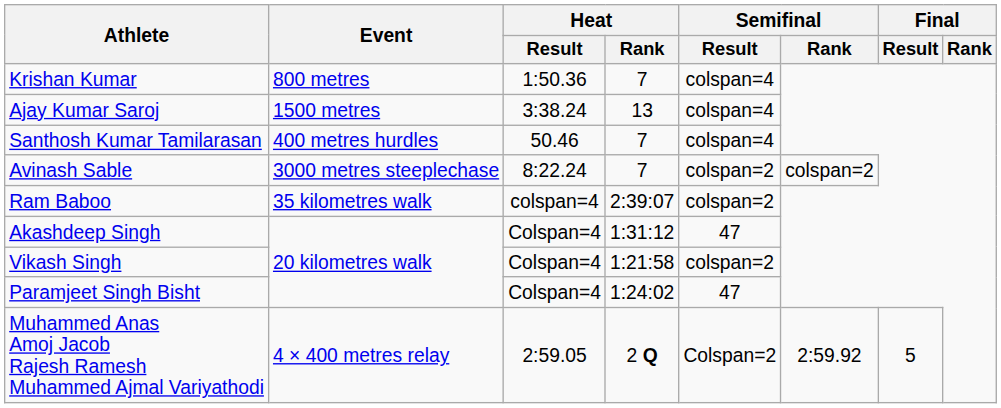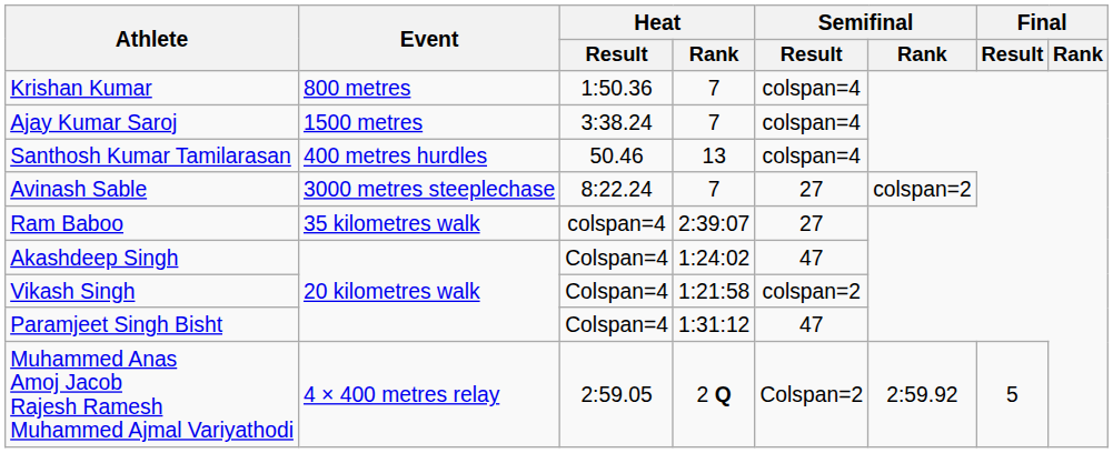Ajay Kumar Saroj | Heat / Rank: 13 -> 7
Santhosh Kumar Tamilarasan | Heat / Rank: 7 -> 13
Avinash Sable | Semifinal / Result: colspan=2 -> 27
Ram Baboo | Semifinal / Result: colspan=2 -> 27
Akashdeep Singh | Heat / Rank: 1:31:12 -> 1:24:02
Paramjeet Singh Bisht | Heat / Rank: 1:24:02 -> 1:31:12
